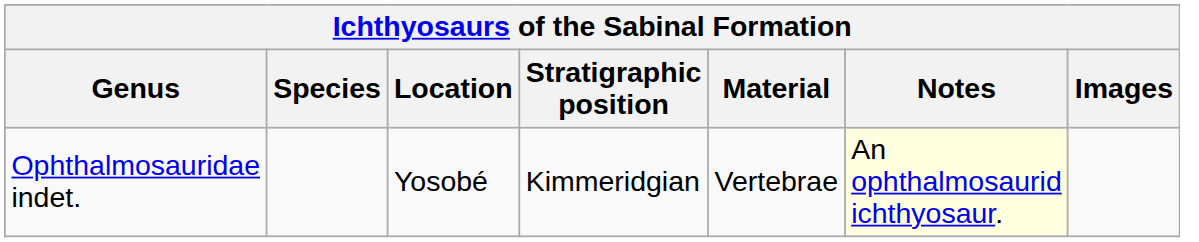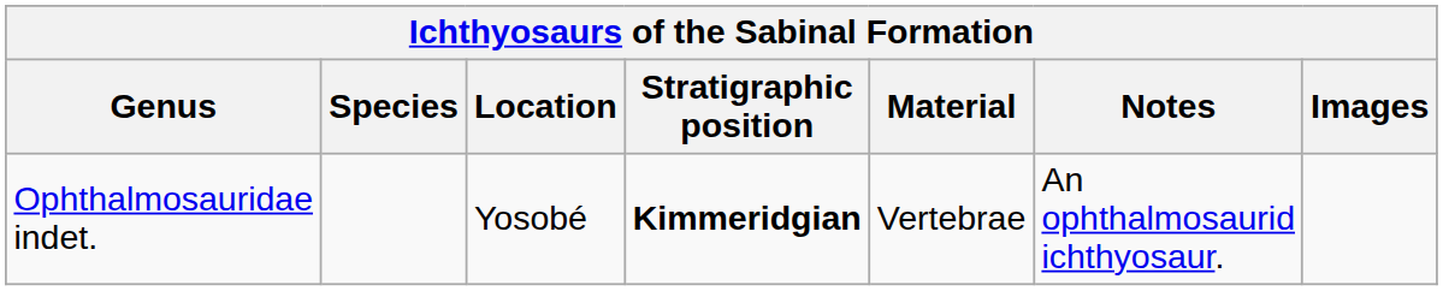Ophthalmosauridae indet. | Stratigraphic position: normal -> bold
Ophthalmosauridae indet. | Notes: lightyellow background -> no background
